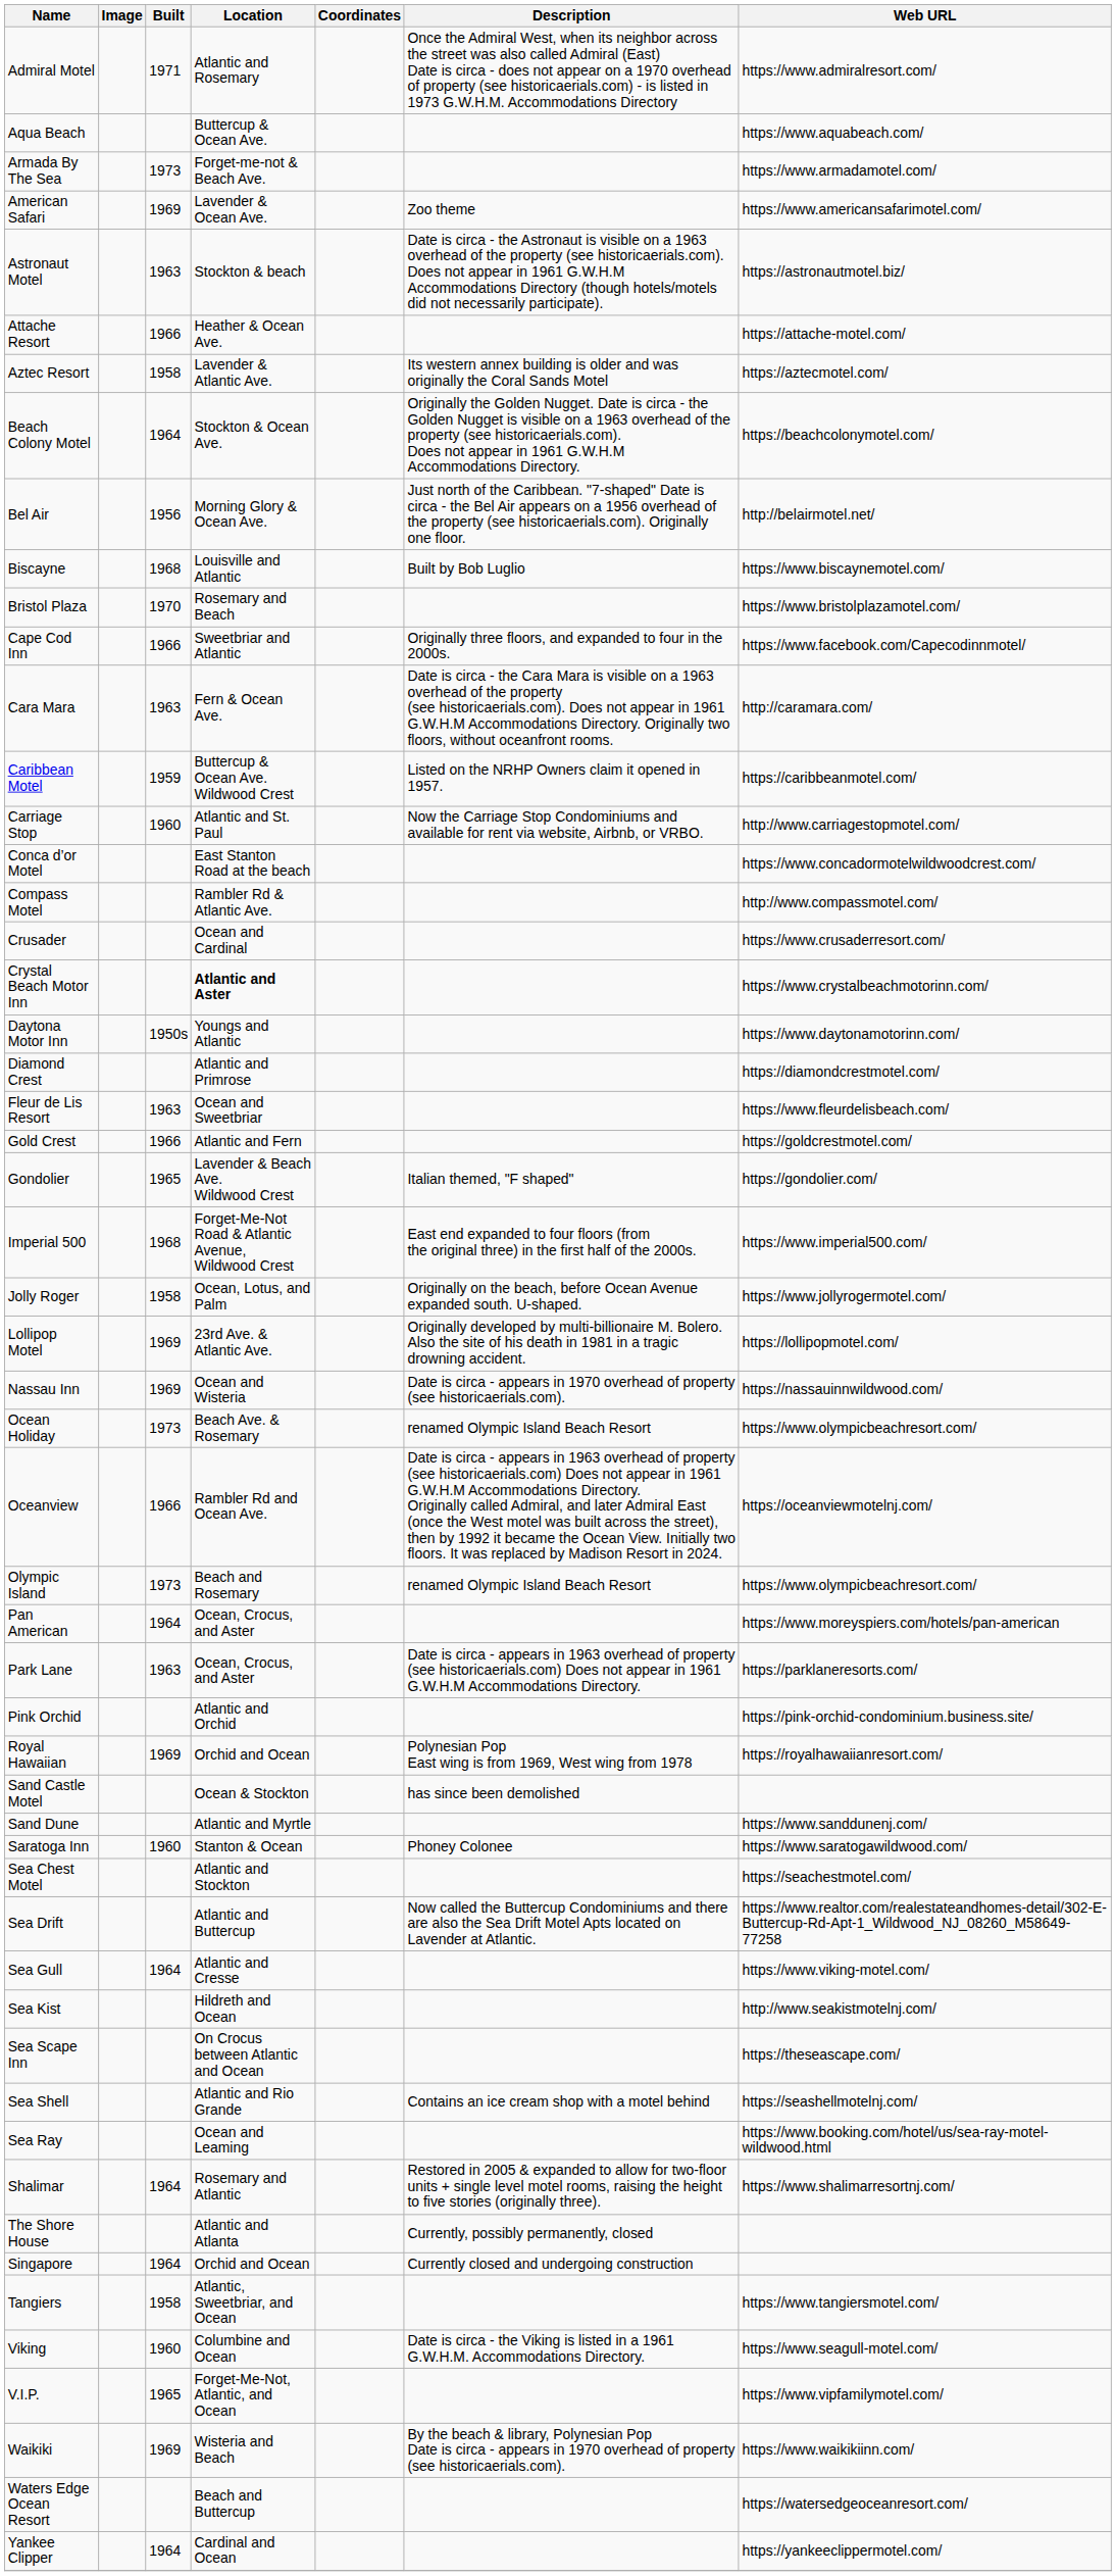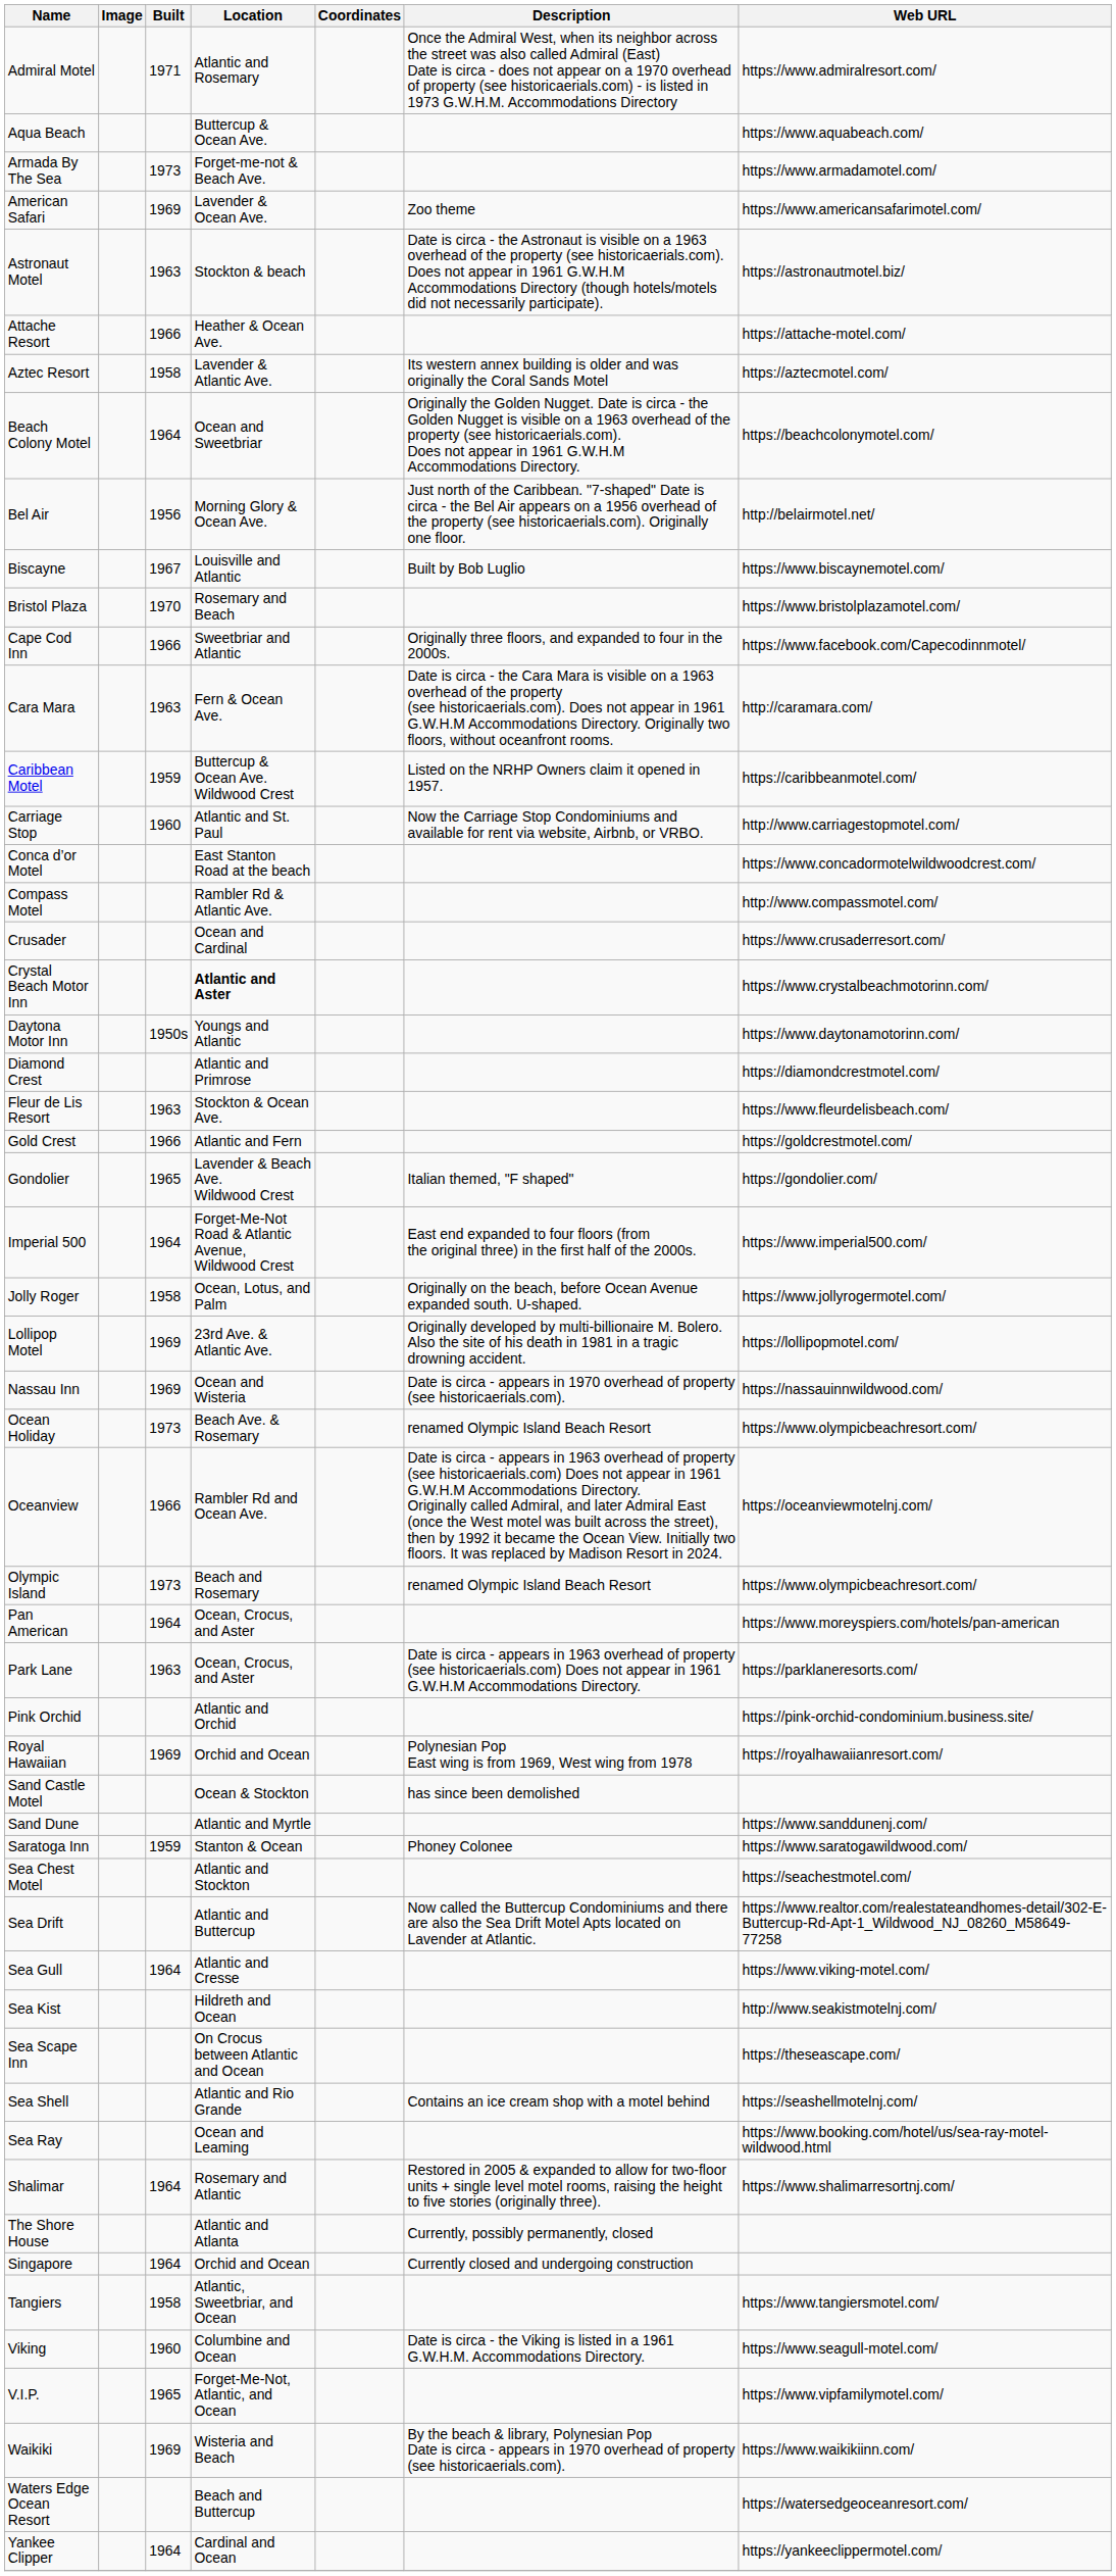Beach Colony Motel | Location: Stockton & Ocean Ave. -> Ocean and Sweetbriar
Biscayne | Built: 1968 -> 1967
Fleur de Lis Resort | Location: Ocean and Sweetbriar -> Stockton & Ocean Ave.
Imperial 500 | Built: 1968 -> 1964
Saratoga Inn | Built: 1960 -> 1959
